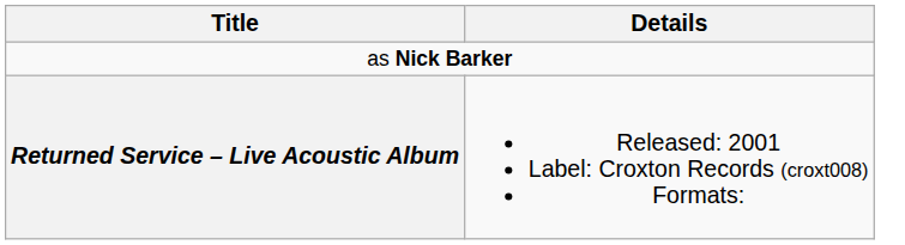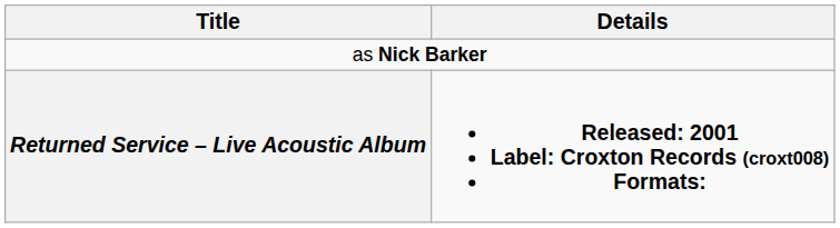Returned Service – Live Acoustic Album | Details: normal -> bold
